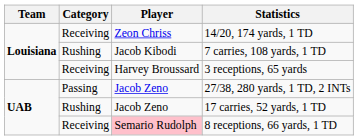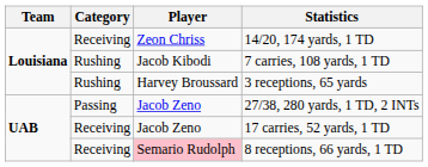3 receptions, 65 yards | Category: Receiving -> Rushing
17 carries, 52 yards, 1 TD | Category: Rushing -> Receiving
